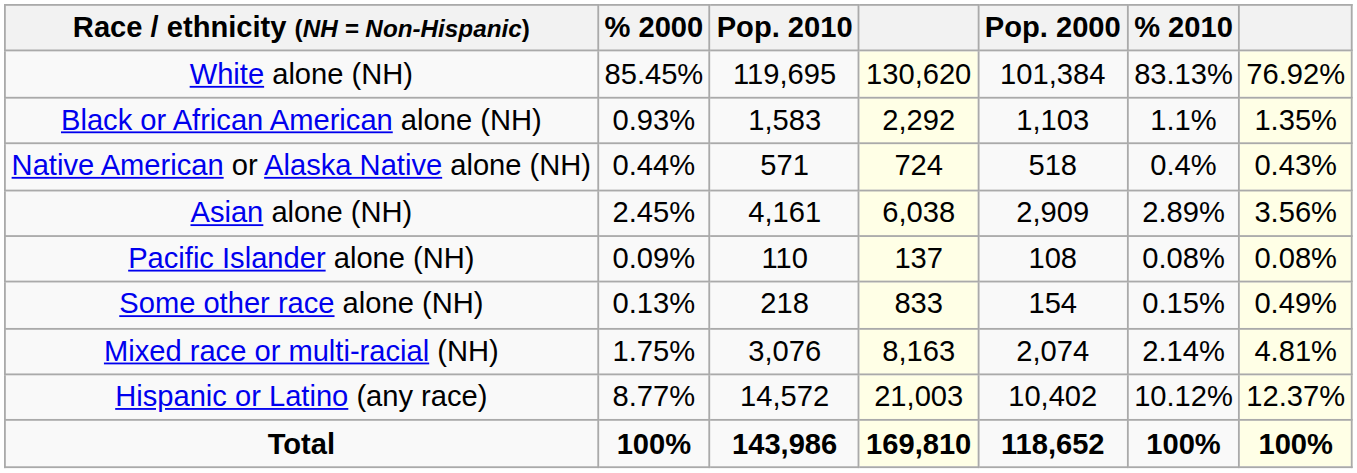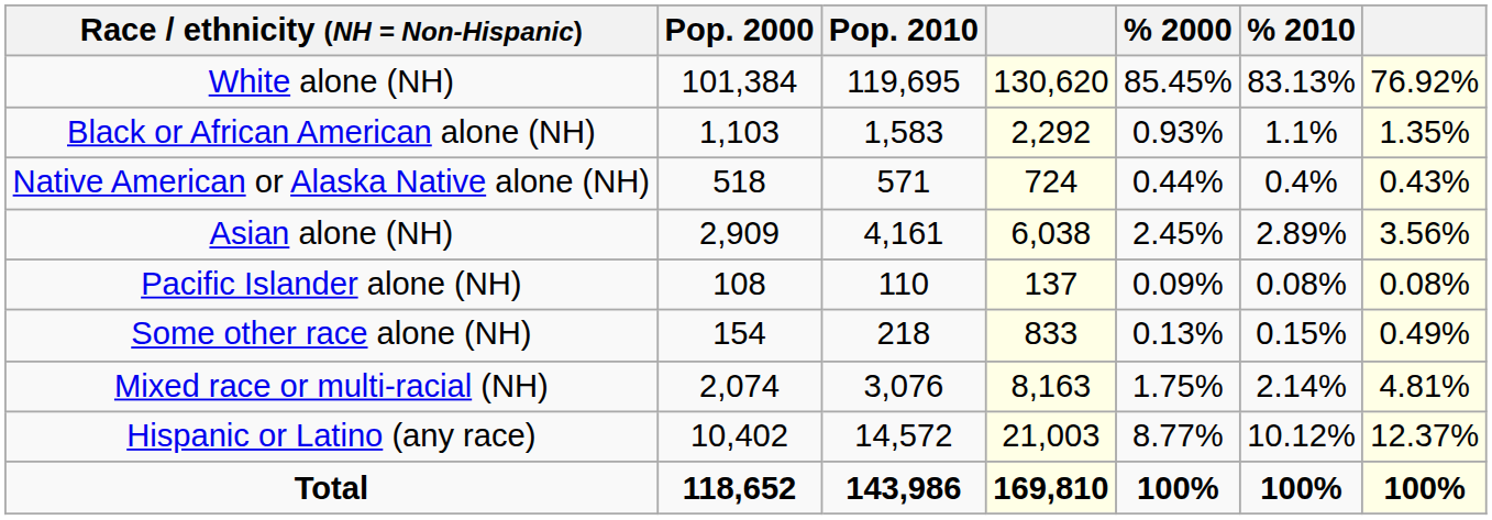columns swapped: Pop. 2000 <-> % 2000
